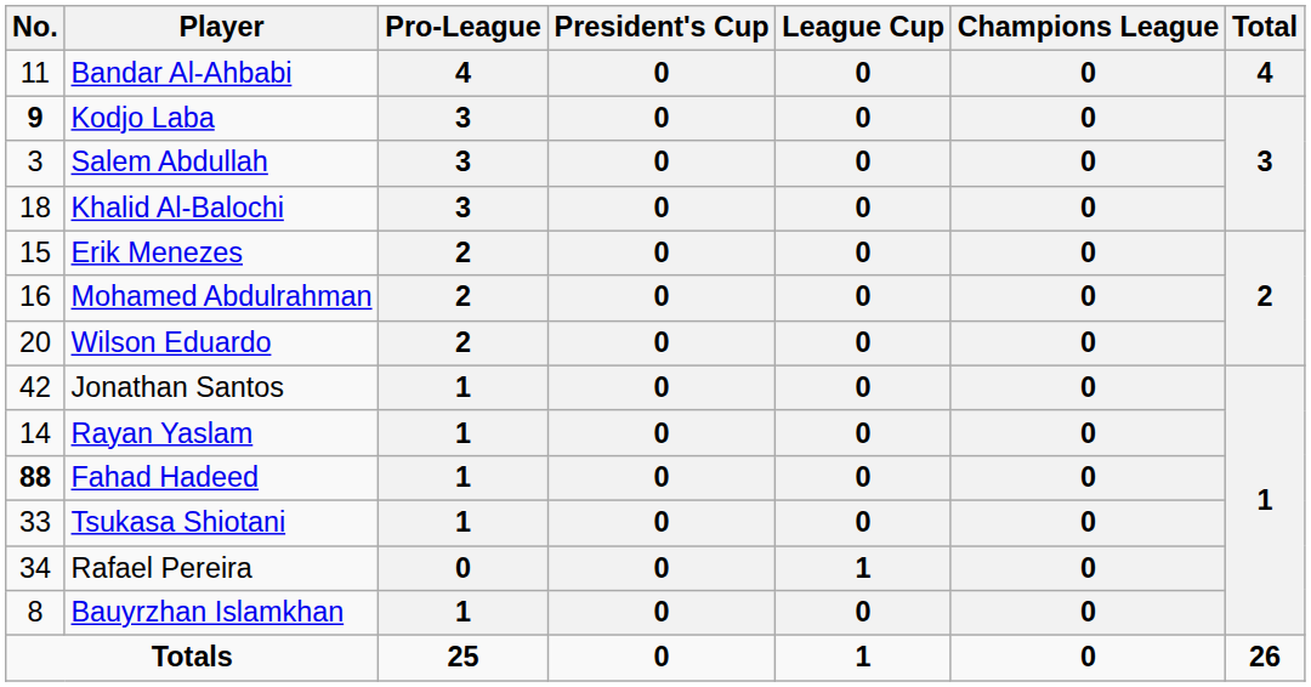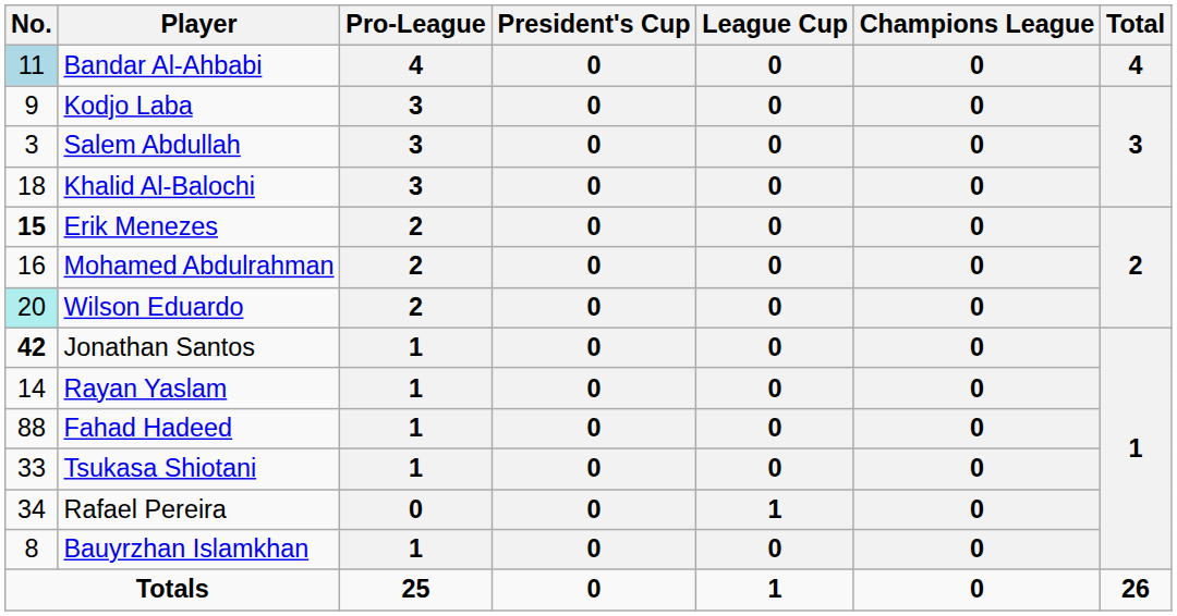Bandar Al-Ahbabi | No.: no background -> lightblue background
Kodjo Laba | No.: bold -> normal
Erik Menezes | No.: normal -> bold
Wilson Eduardo | No.: no background -> paleturquoise background
Jonathan Santos | No.: normal -> bold
Fahad Hadeed | No.: bold -> normal
